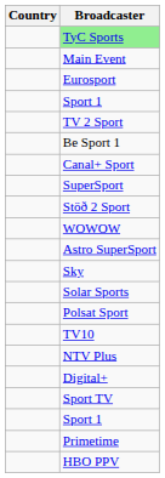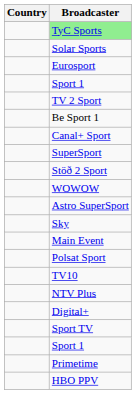row 3 | Broadcaster: Main Event -> Solar Sports
row 14 | Broadcaster: Solar Sports -> Main Event
